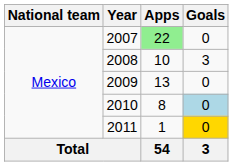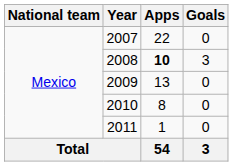2007 | Apps: lightgreen background -> no background
2008 | Apps: normal -> bold
2010 | Goals: lightblue background -> no background
2011 | Goals: gold background -> no background
